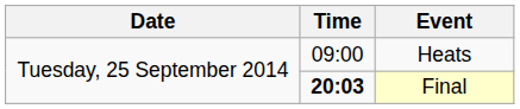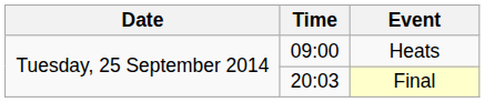Final | Time: bold -> normal
